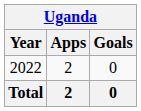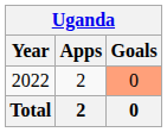2022 | Goals: no background -> lightsalmon background
